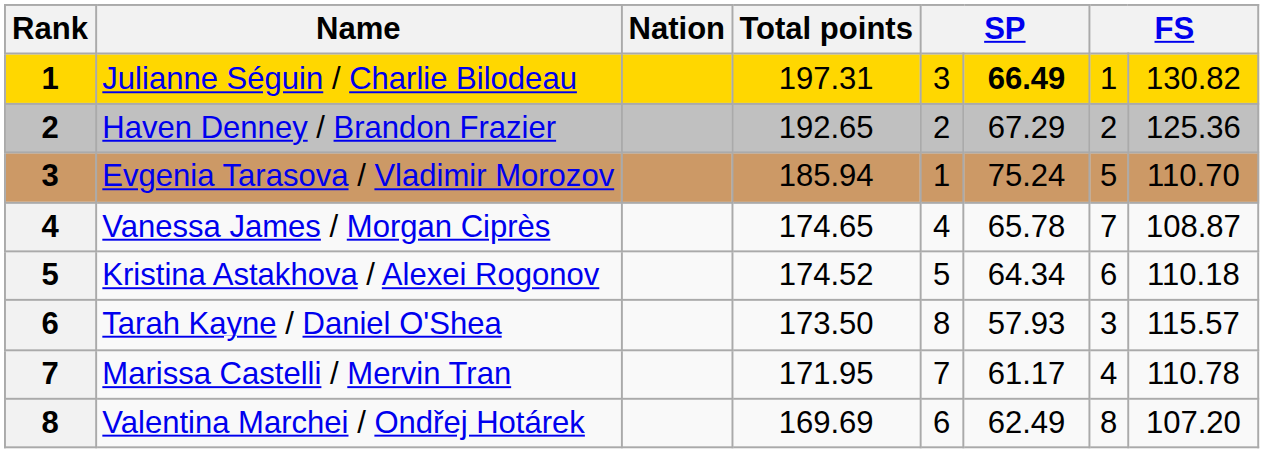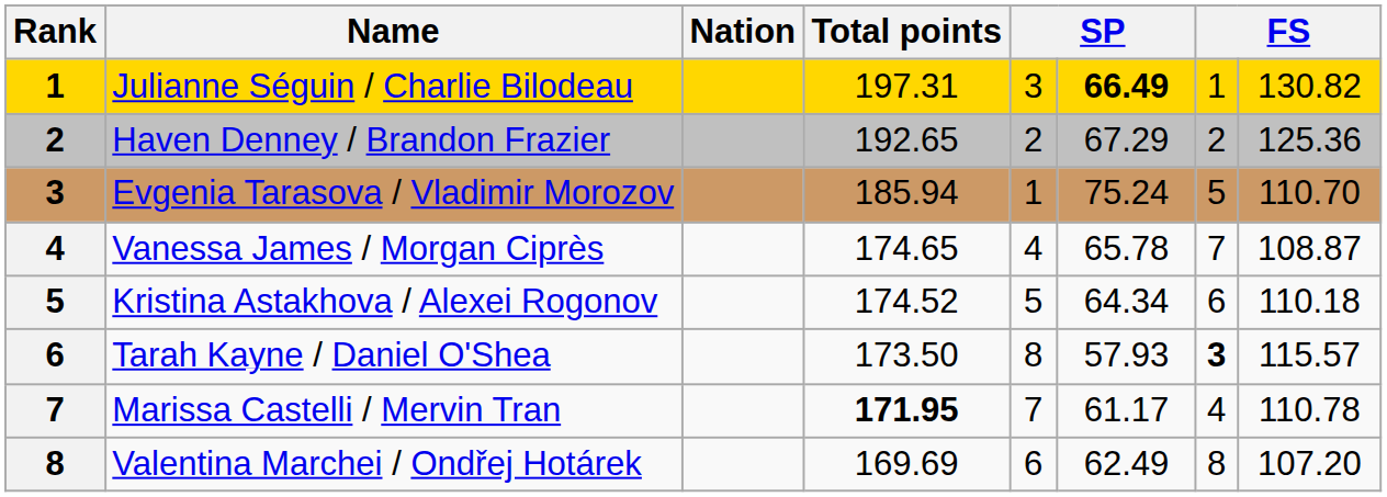Tarah Kayne / Daniel O'Shea | column 7: normal -> bold
Marissa Castelli / Mervin Tran | Total points: normal -> bold
